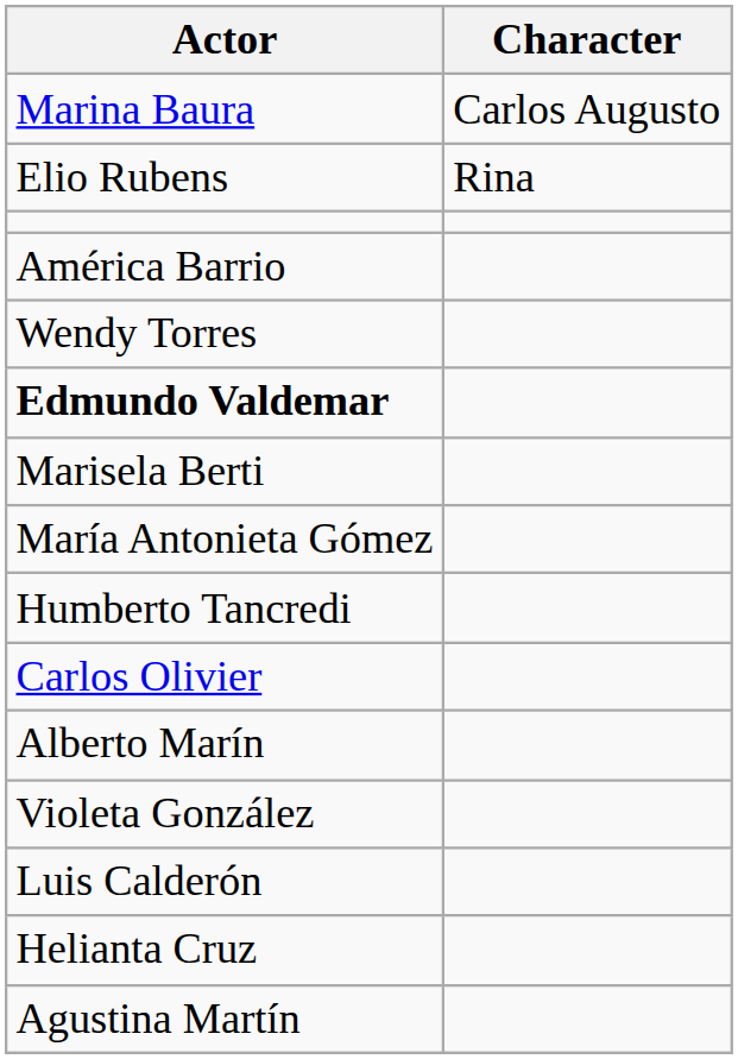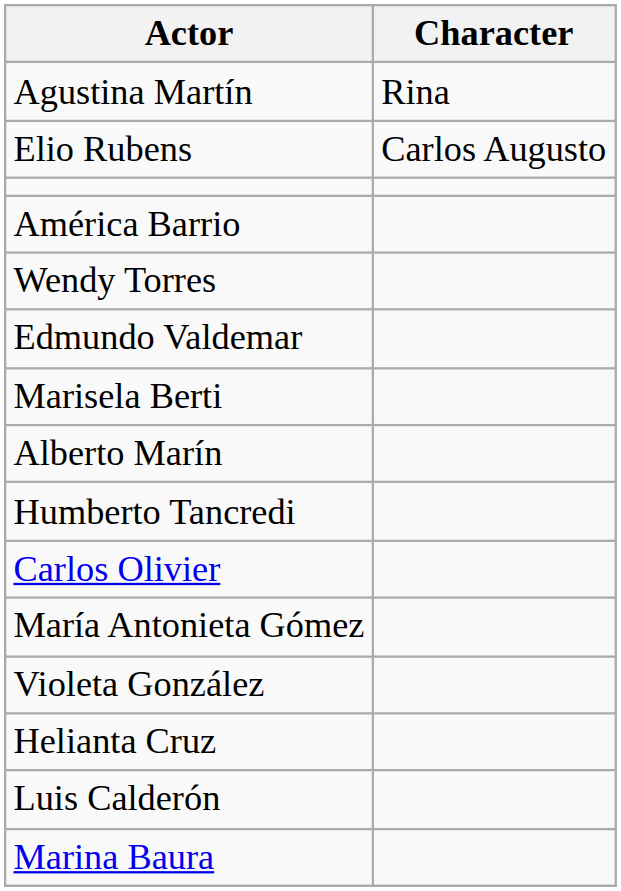row 2 | Actor: Marina Baura -> Agustina Martín
row 2 | Character: Carlos Augusto -> Rina
row 3 | Character: Rina -> Carlos Augusto
row 7 | Actor: bold -> normal
row 9 | Actor: María Antonieta Gómez -> Alberto Marín
row 12 | Actor: Alberto Marín -> María Antonieta Gómez
row 14 | Actor: Luis Calderón -> Helianta Cruz
row 15 | Actor: Helianta Cruz -> Luis Calderón
row 16 | Actor: Agustina Martín -> Marina Baura
